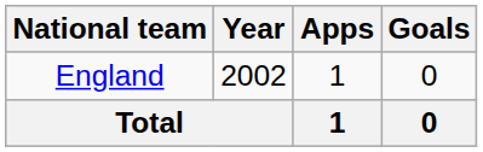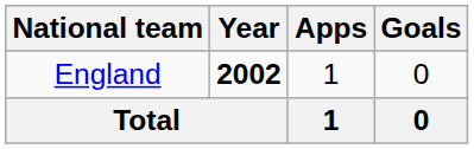England | Year: normal -> bold
